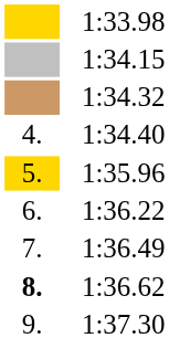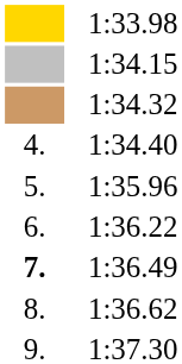1:35.96 | column 1: gold background -> no background
1:36.49 | column 1: normal -> bold
1:36.62 | column 1: bold -> normal
